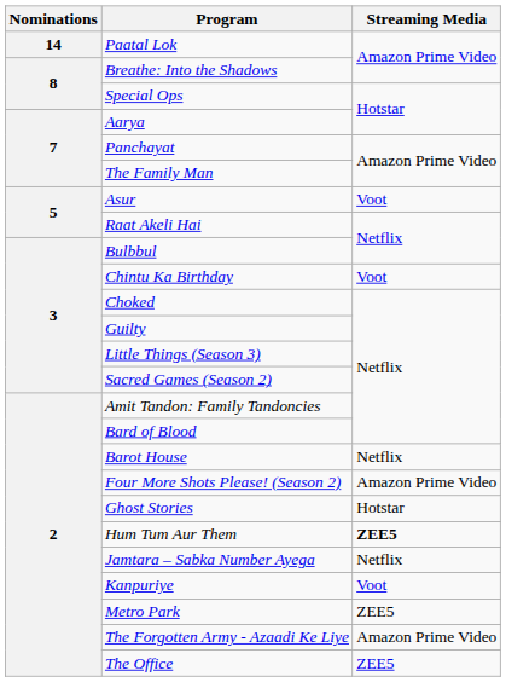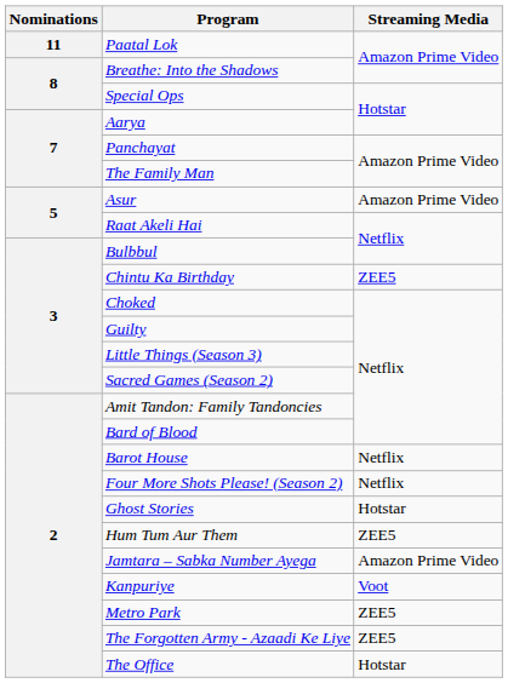Paatal Lok | Nominations: 14 -> 11
Asur | Streaming Media: Voot -> Amazon Prime Video
Chintu Ka Birthday | Streaming Media: Voot -> ZEE5
Four More Shots Please! (Season 2) | Streaming Media: Amazon Prime Video -> Netflix
Hum Tum Aur Them | Streaming Media: bold -> normal
Jamtara – Sabka Number Ayega | Streaming Media: Netflix -> Amazon Prime Video
The Forgotten Army - Azaadi Ke Liye | Streaming Media: Amazon Prime Video -> ZEE5
The Office | Streaming Media: ZEE5 -> Hotstar
